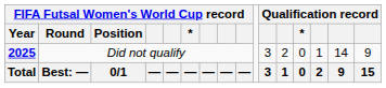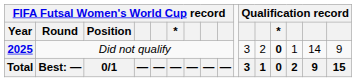2025 | Qualification record / *: normal -> bold
